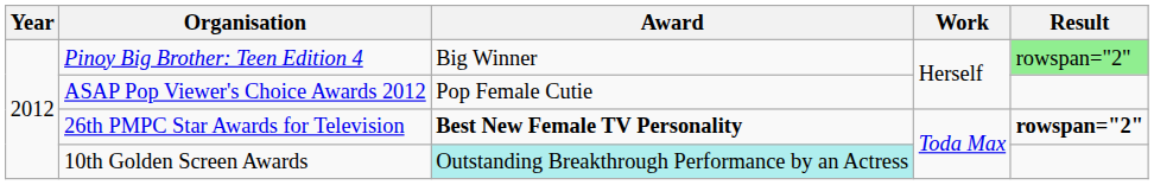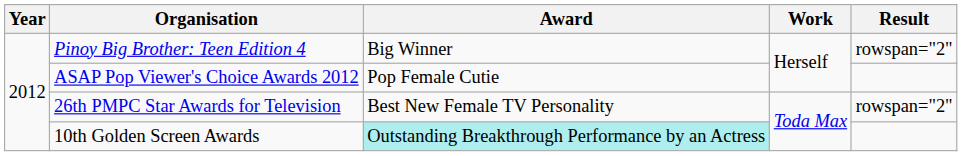Pinoy Big Brother: Teen Edition 4 | Result: lightgreen background -> no background
26th PMPC Star Awards for Television | Award: bold -> normal
26th PMPC Star Awards for Television | Result: bold -> normal
